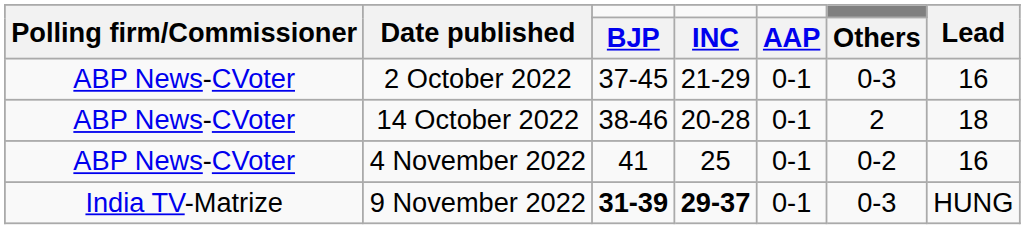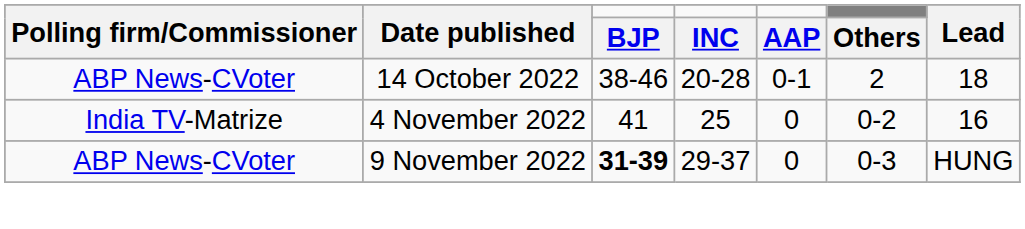- row: ABP News-CVoter | 2 October 2022 | 37-45 | 21-29 | 0-1 | 0-3 | 16
4 November 2022 | Polling firm/Commissioner: ABP News-CVoter -> India TV-Matrize
4 November 2022 | AAP: 0-1 -> 0
9 November 2022 | Polling firm/Commissioner: India TV-Matrize -> ABP News-CVoter
9 November 2022 | INC: bold -> normal
9 November 2022 | AAP: 0-1 -> 0
